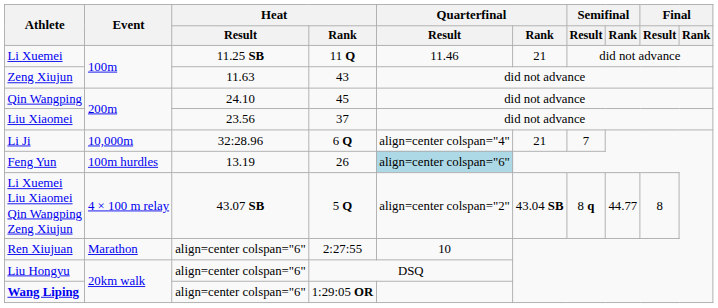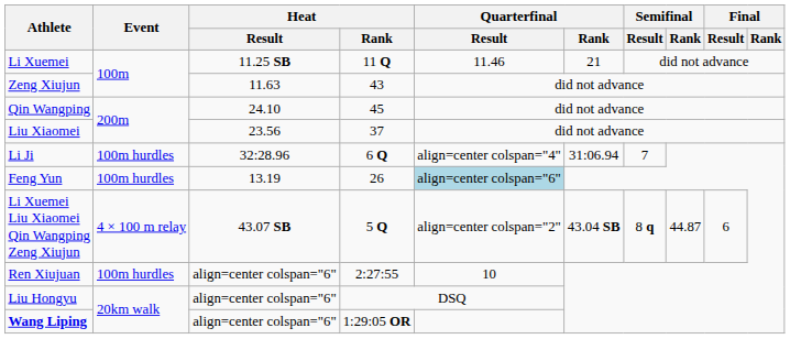Li Ji | Event: 10,000m -> 100m hurdles
Li Ji | Quarterfinal / Rank: 21 -> 31:06.94
Li Xuemei Liu Xiaomei Qin Wangping Zeng Xiujun | Semifinal / Rank: 44.77 -> 44.87
Li Xuemei Liu Xiaomei Qin Wangping Zeng Xiujun | Final / Result: 8 -> 6
Ren Xiujuan | Event: Marathon -> 100m hurdles
